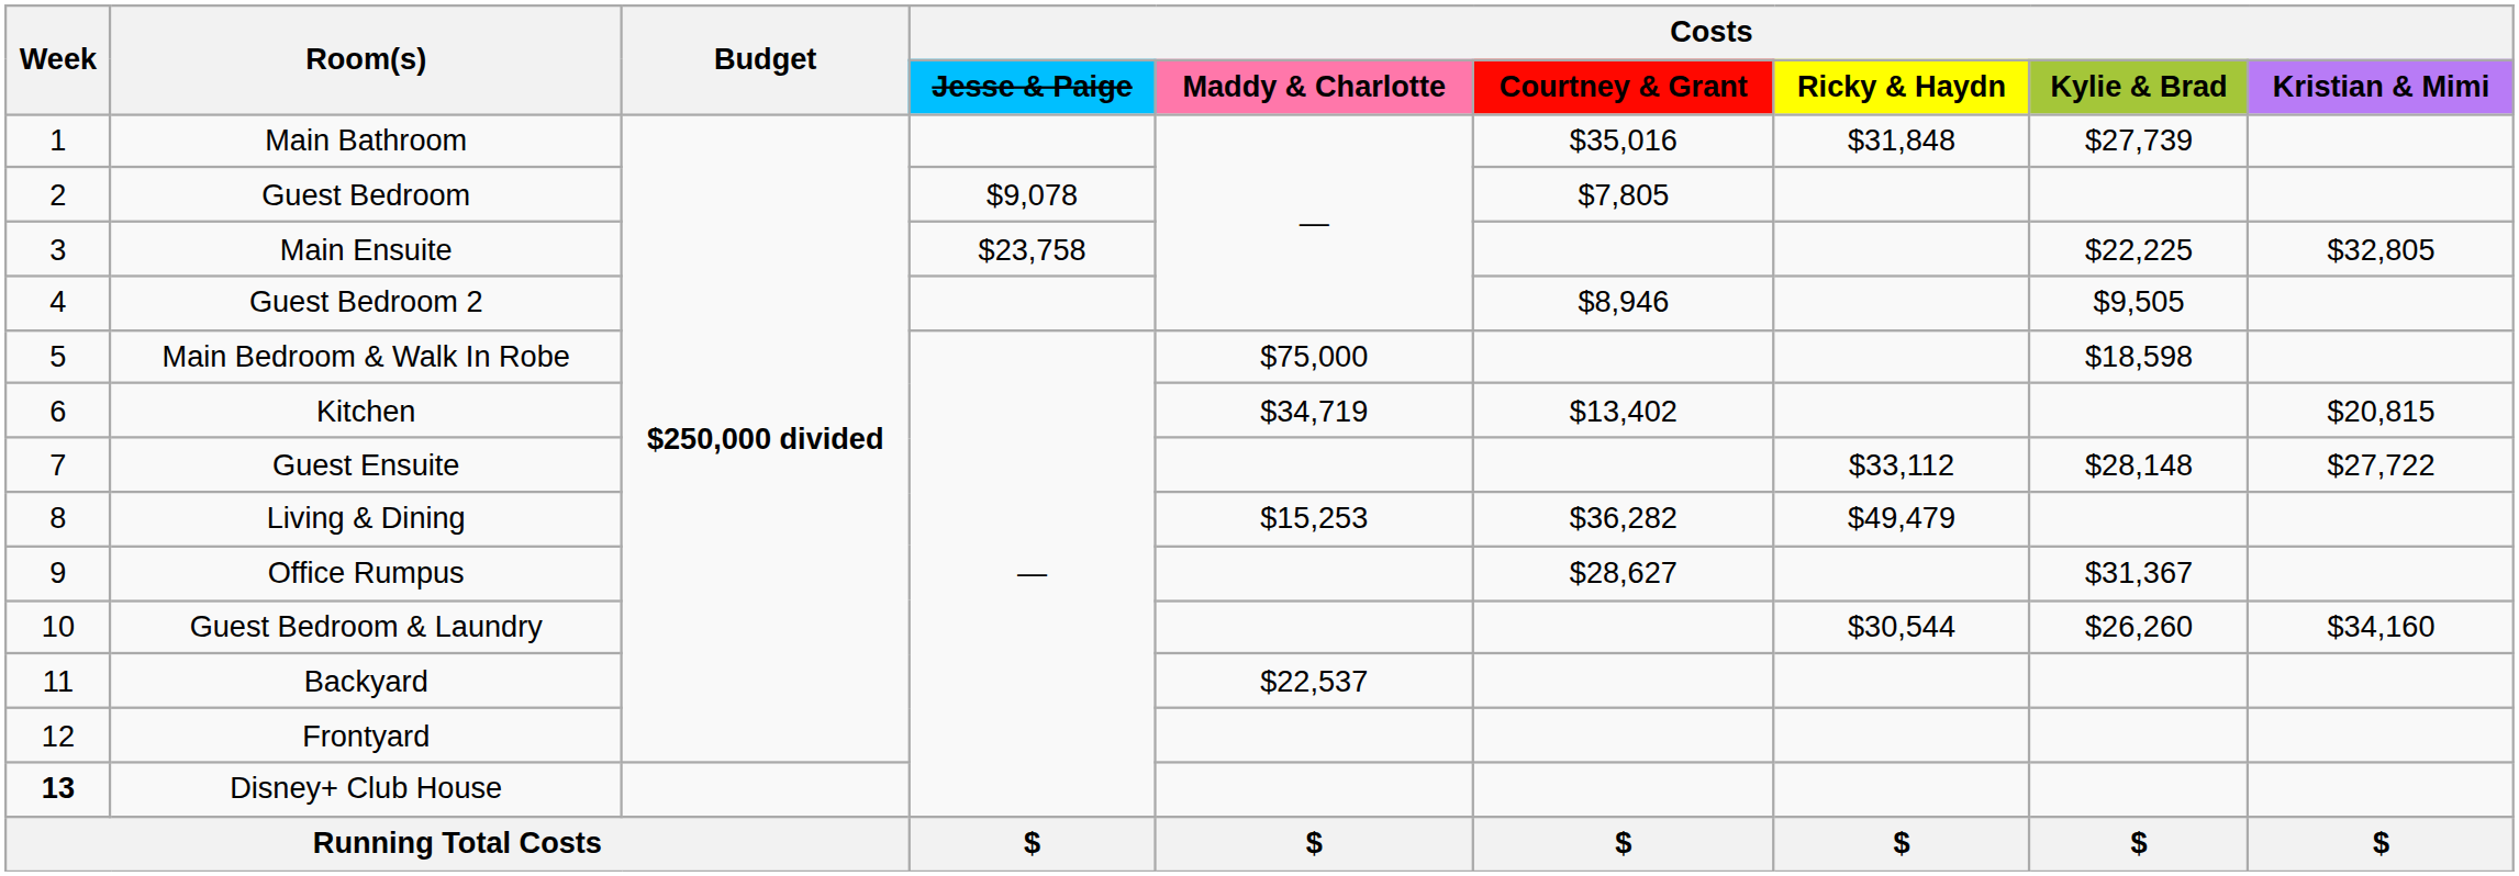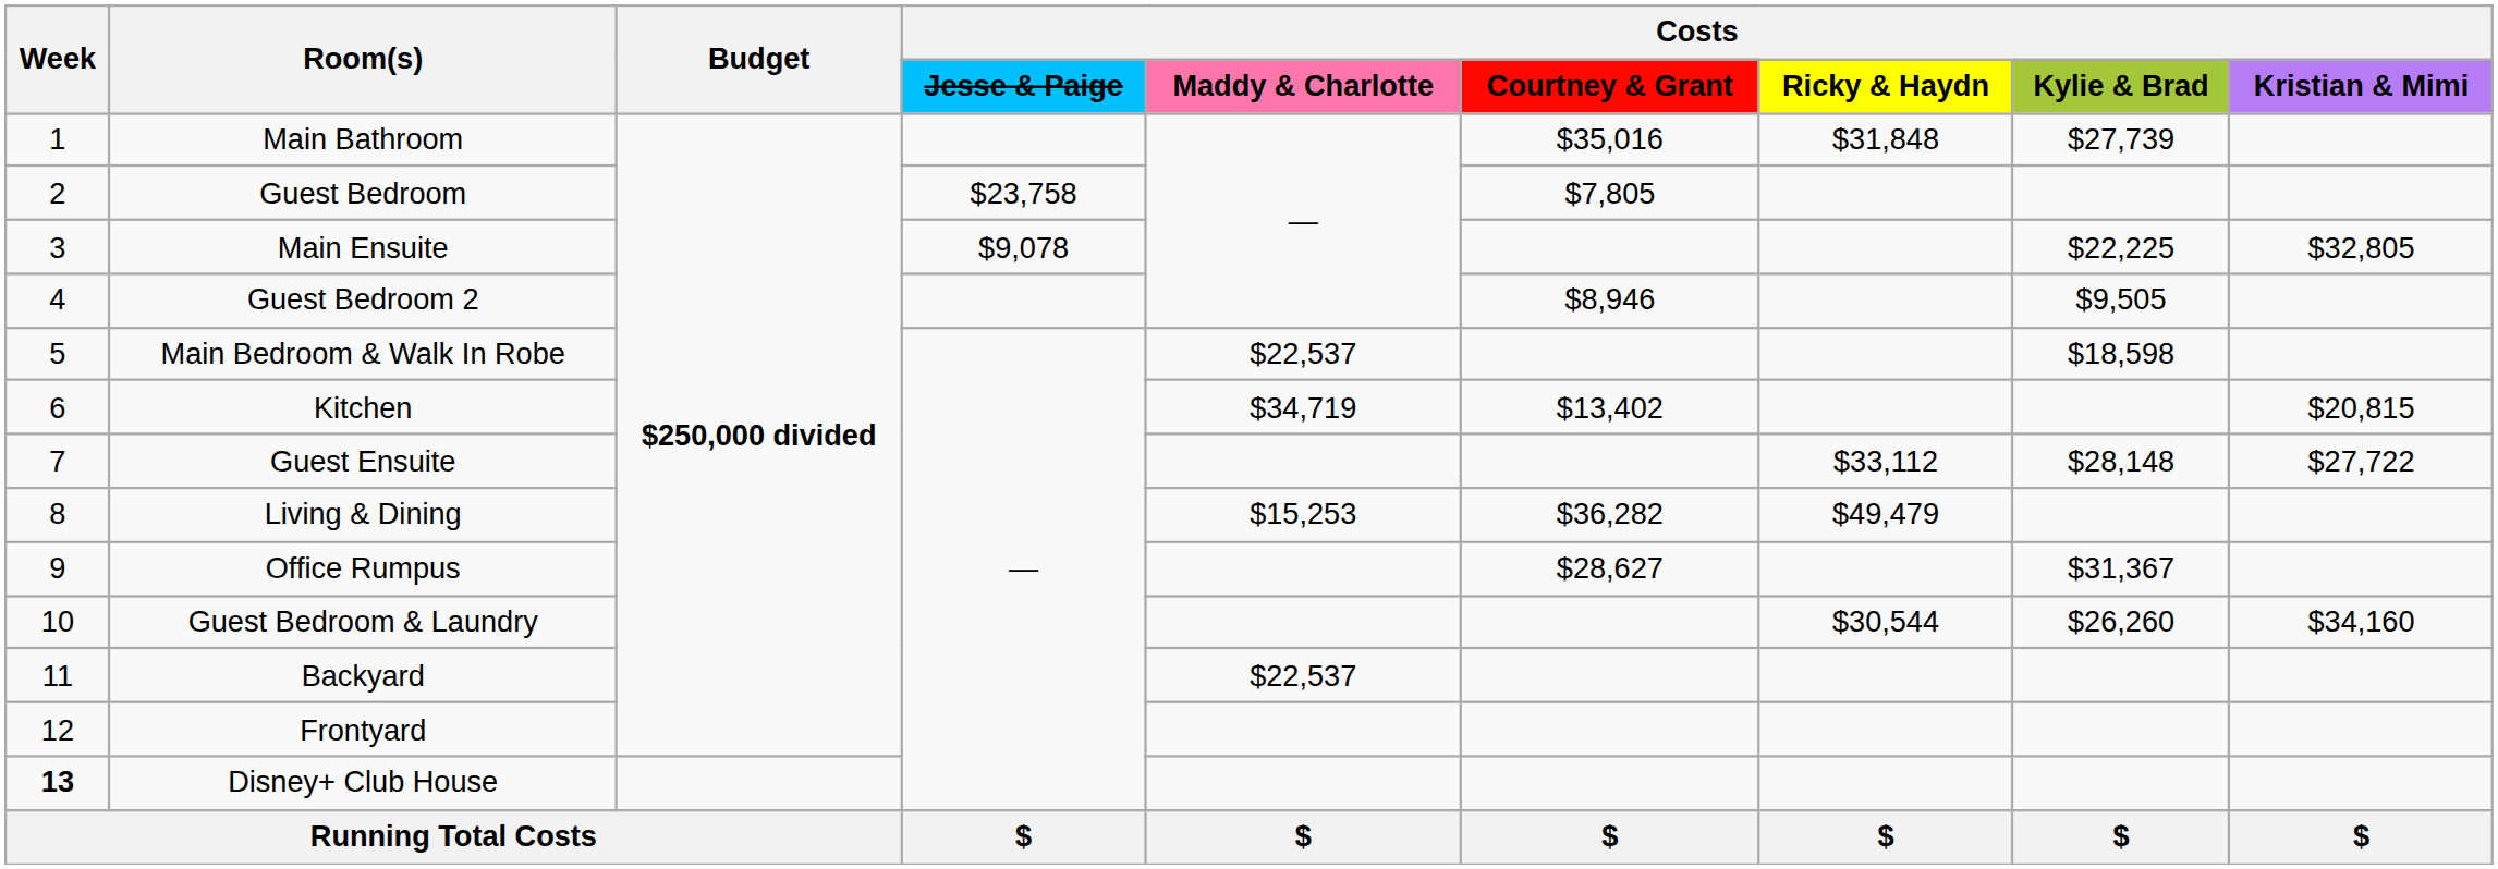Guest Bedroom | Costs / Jesse & Paige: $9,078 -> $23,758
Main Ensuite | Costs / Jesse & Paige: $23,758 -> $9,078
Main Bedroom & Walk In Robe | Costs / Maddy & Charlotte: $75,000 -> $22,537
